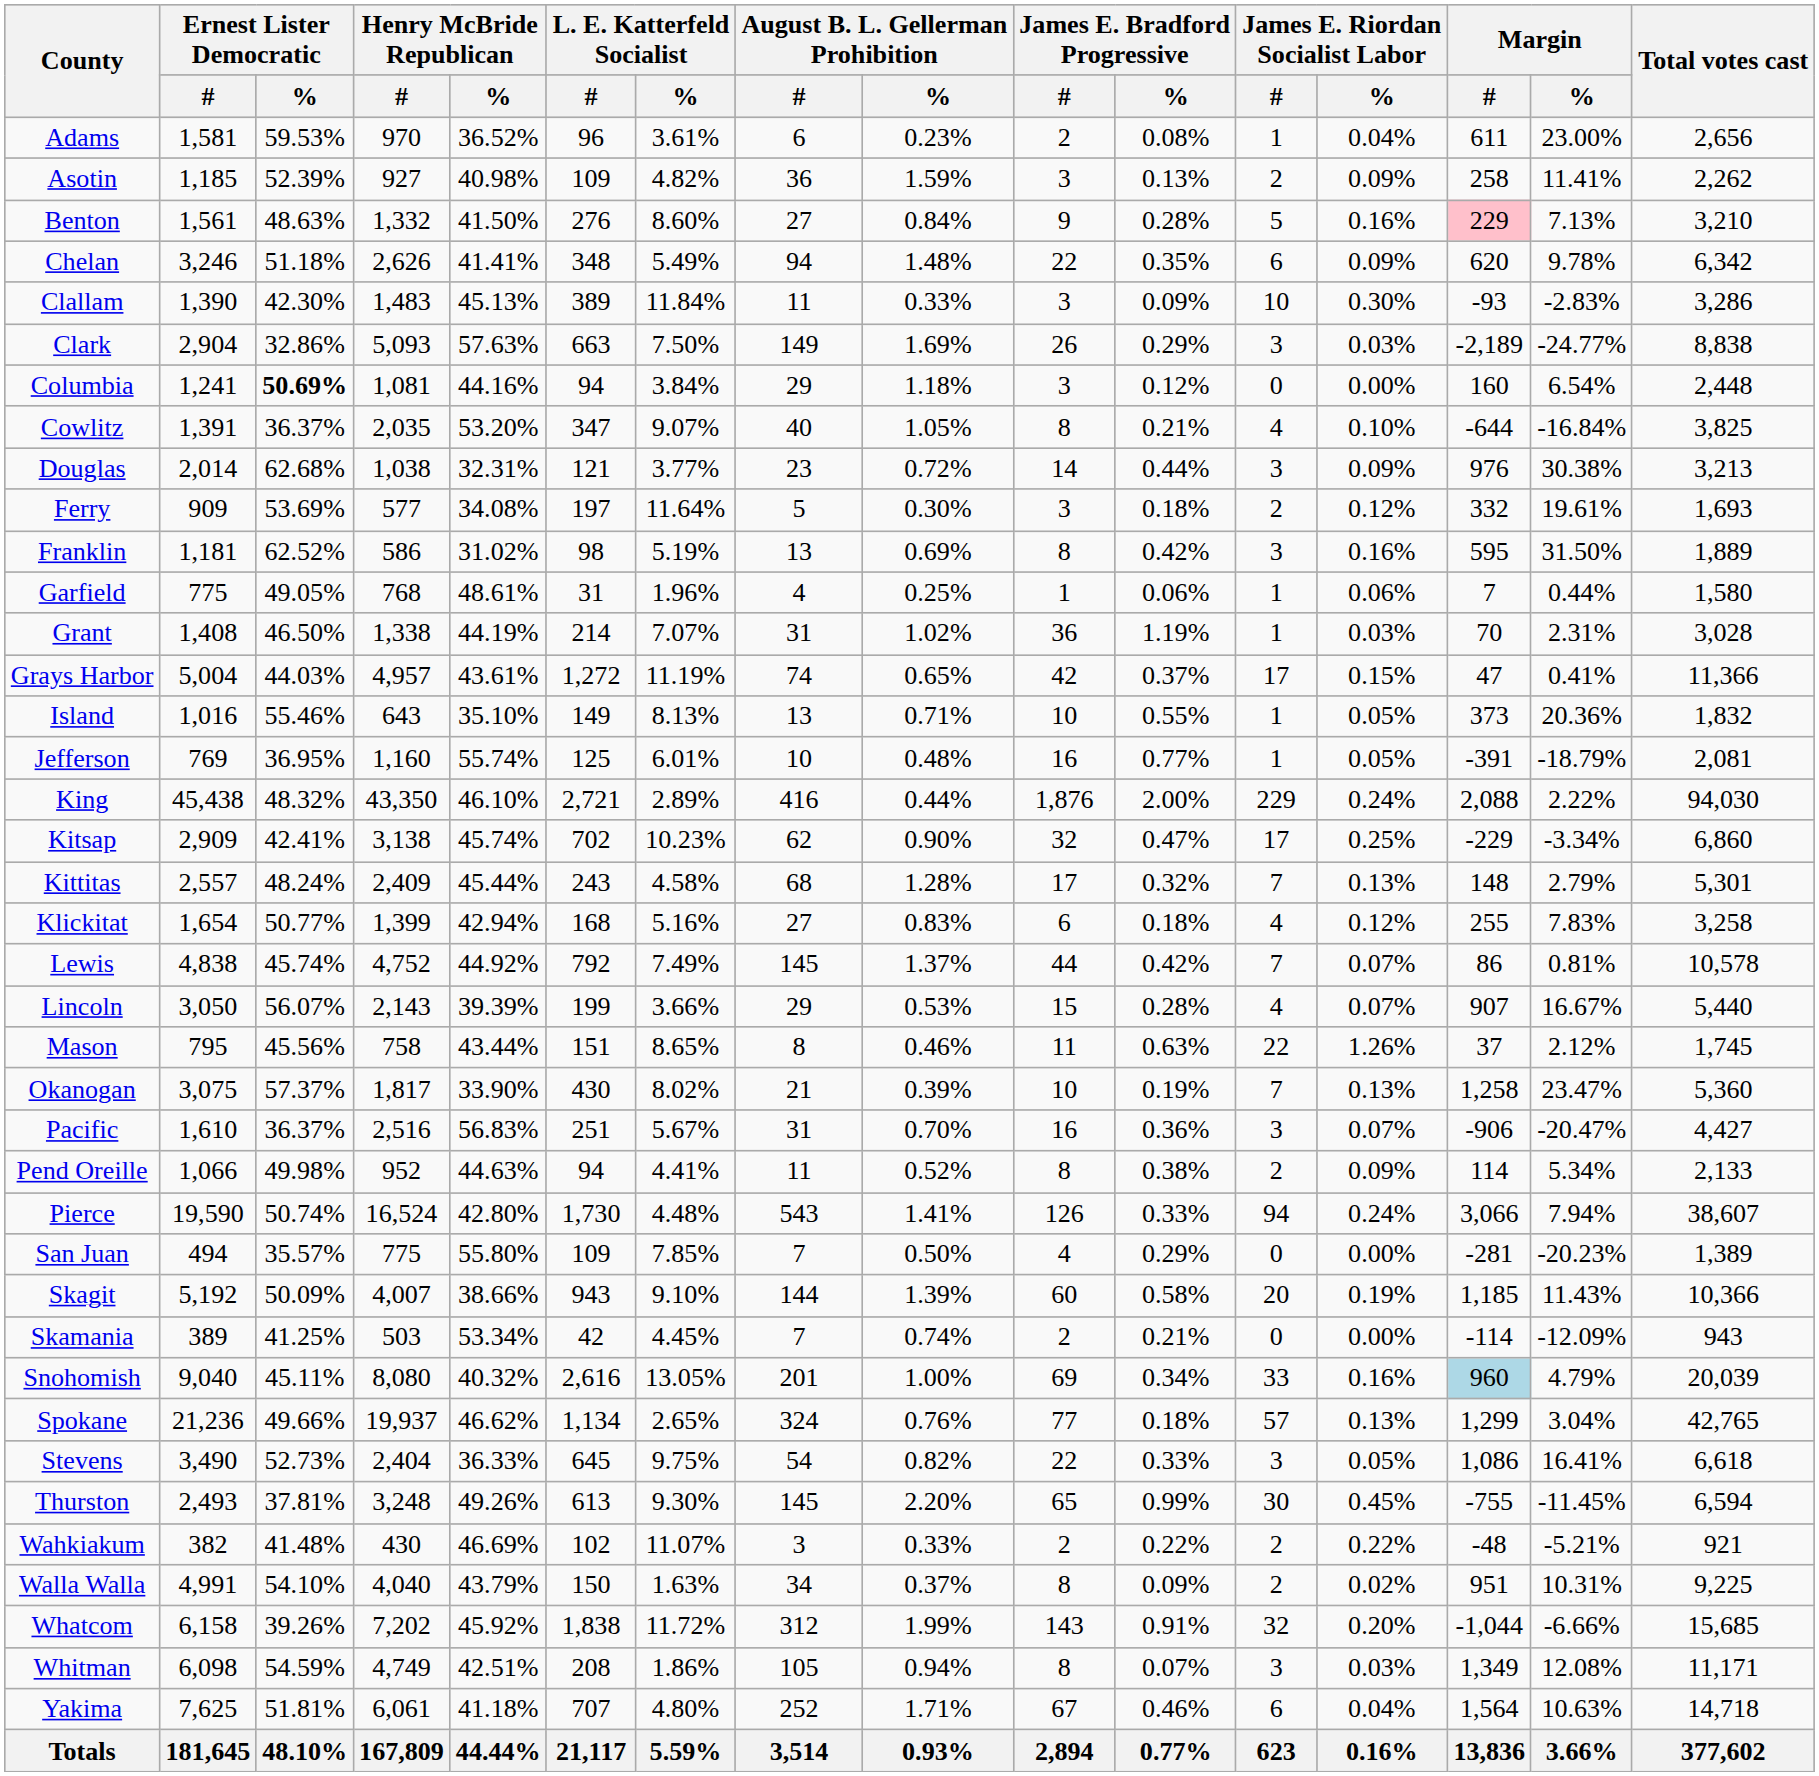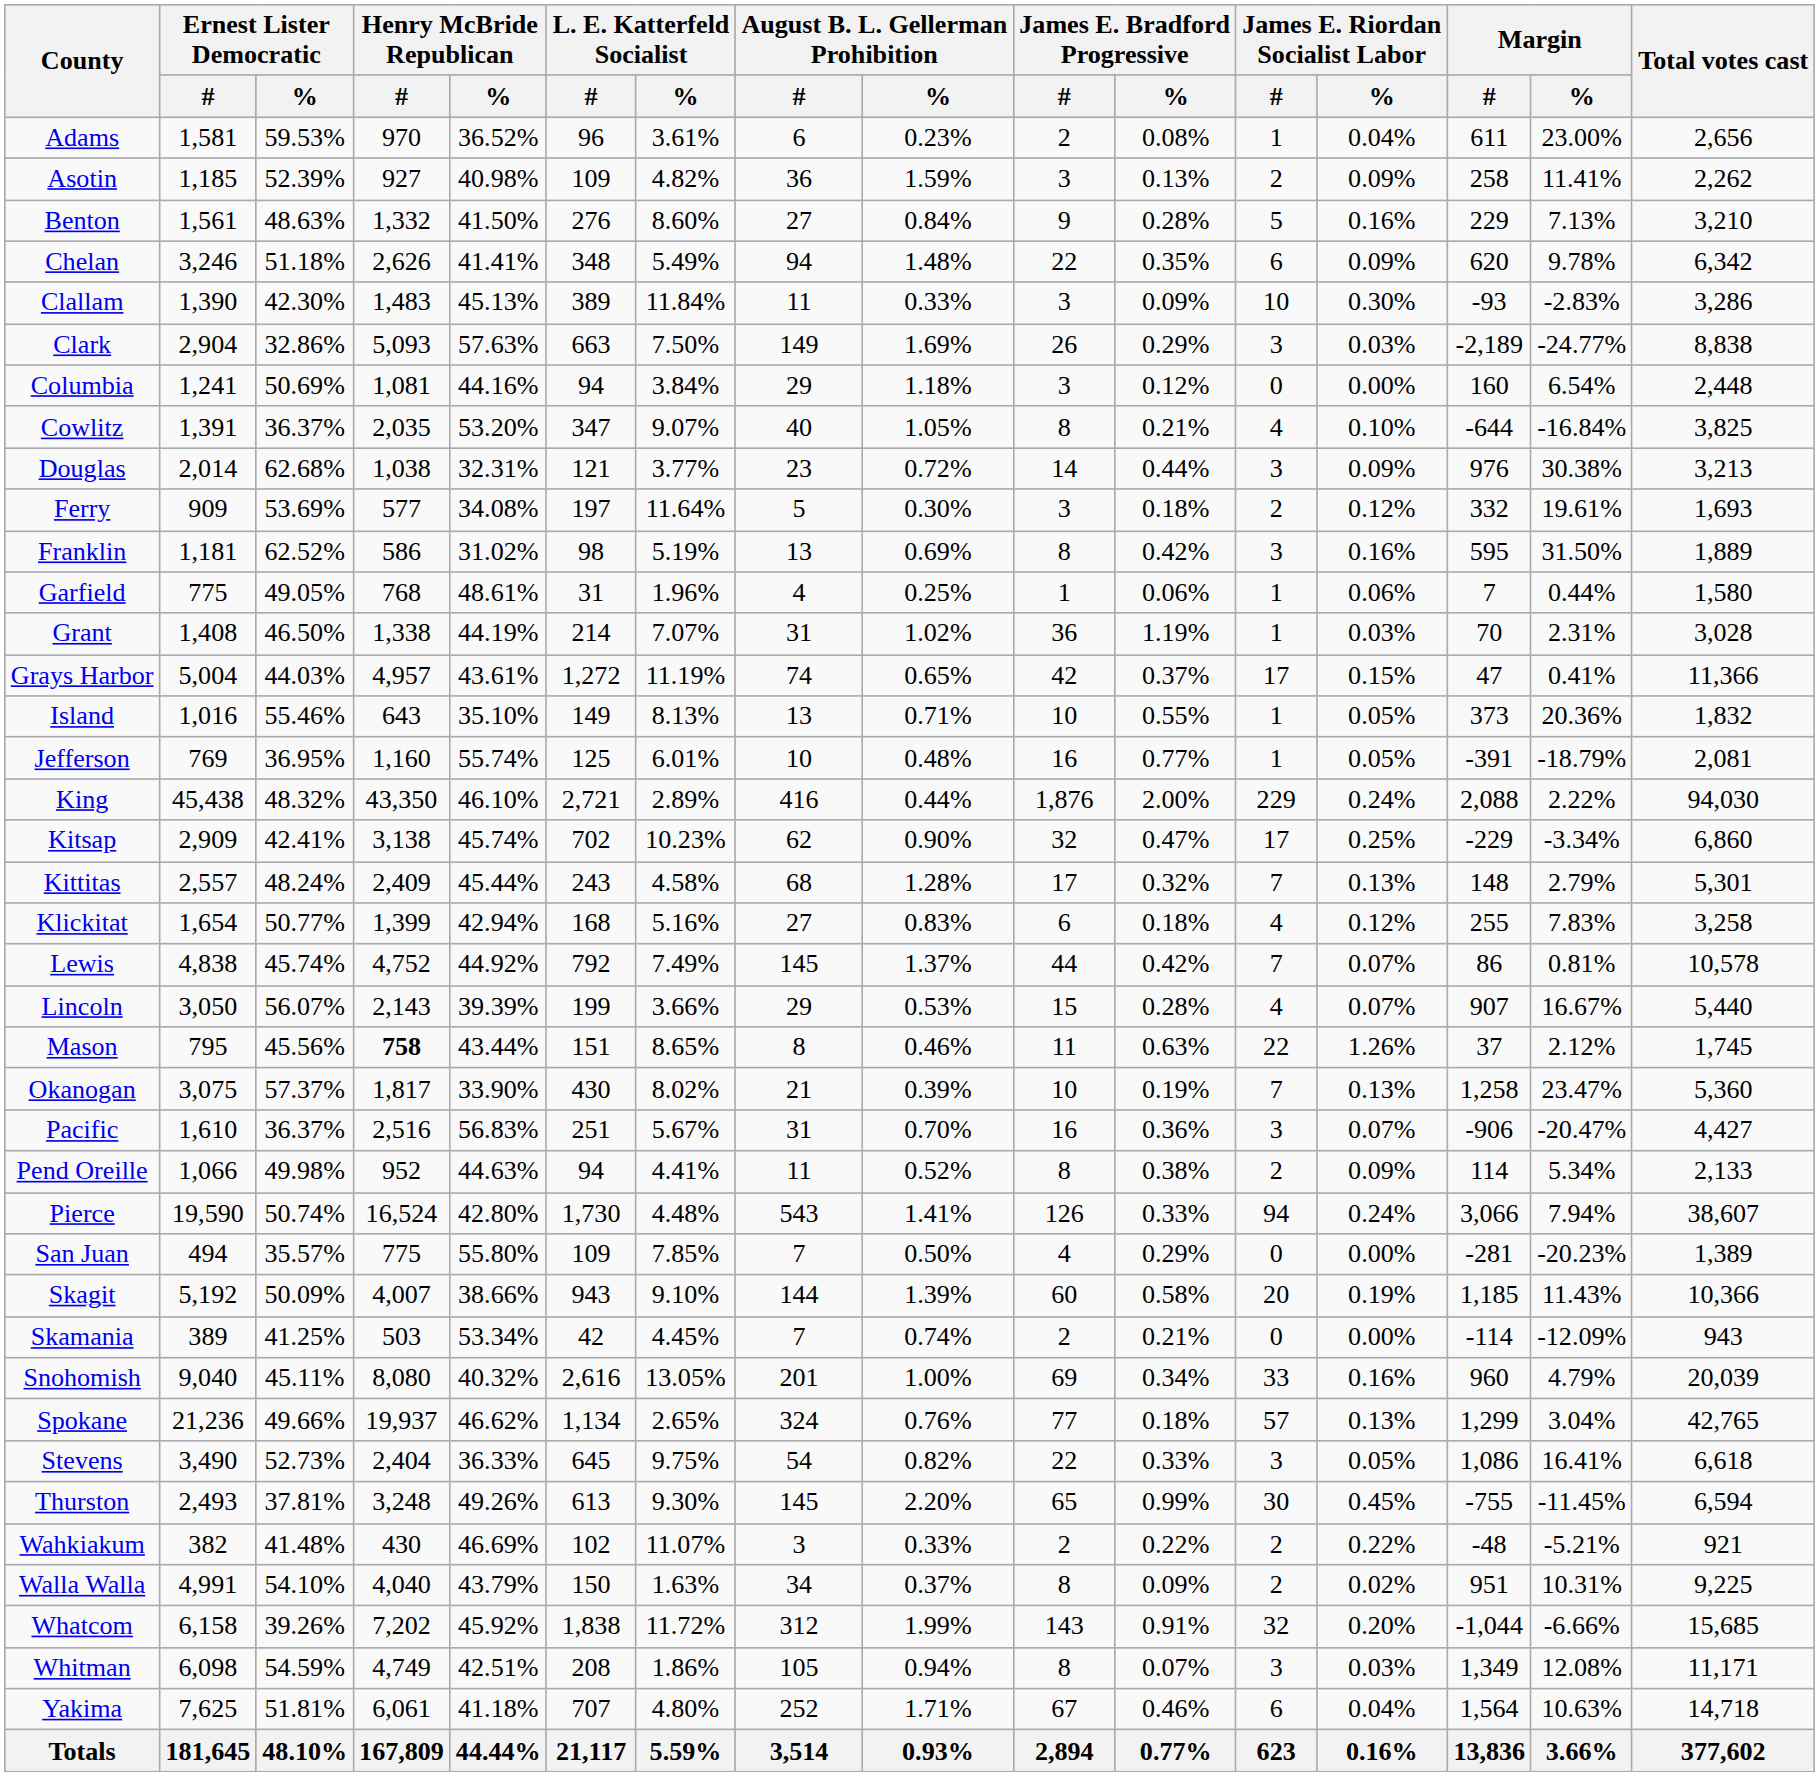Benton | Margin / #: pink background -> no background
Columbia | Ernest Lister Democratic / %: bold -> normal
Mason | Henry McBride Republican / #: normal -> bold
Snohomish | Margin / #: lightblue background -> no background
